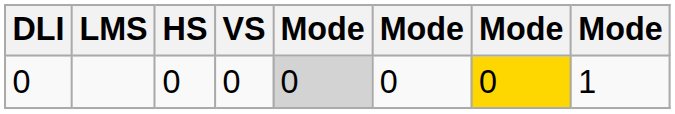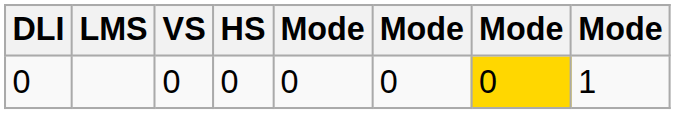columns swapped: VS <-> HS
row 2 | column 5: lightgrey background -> no background
